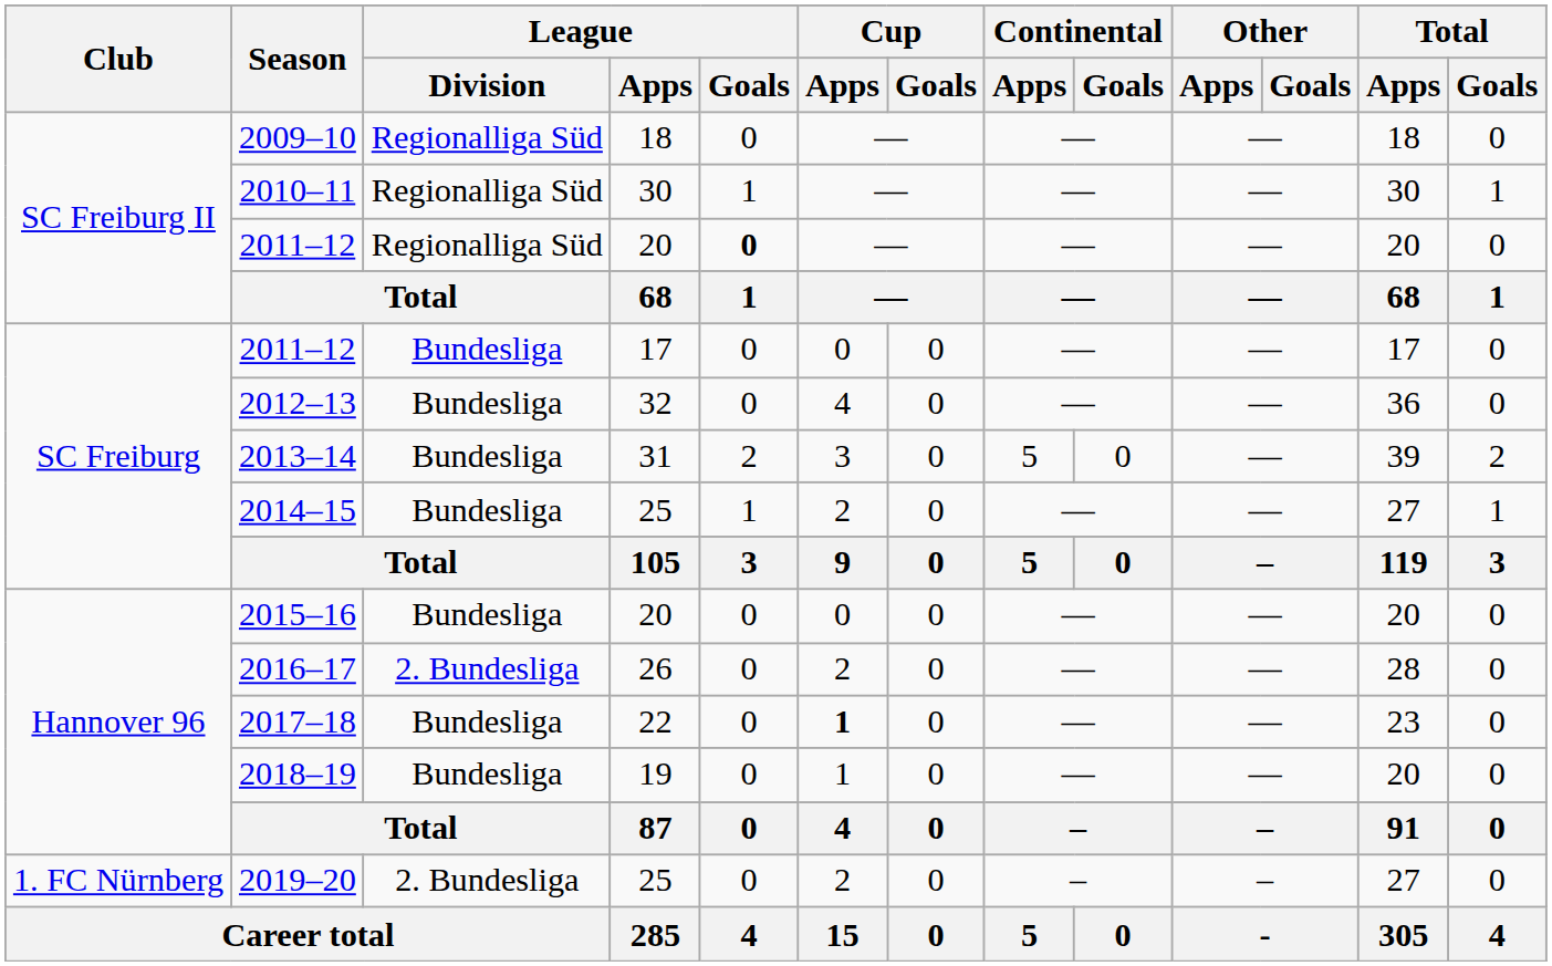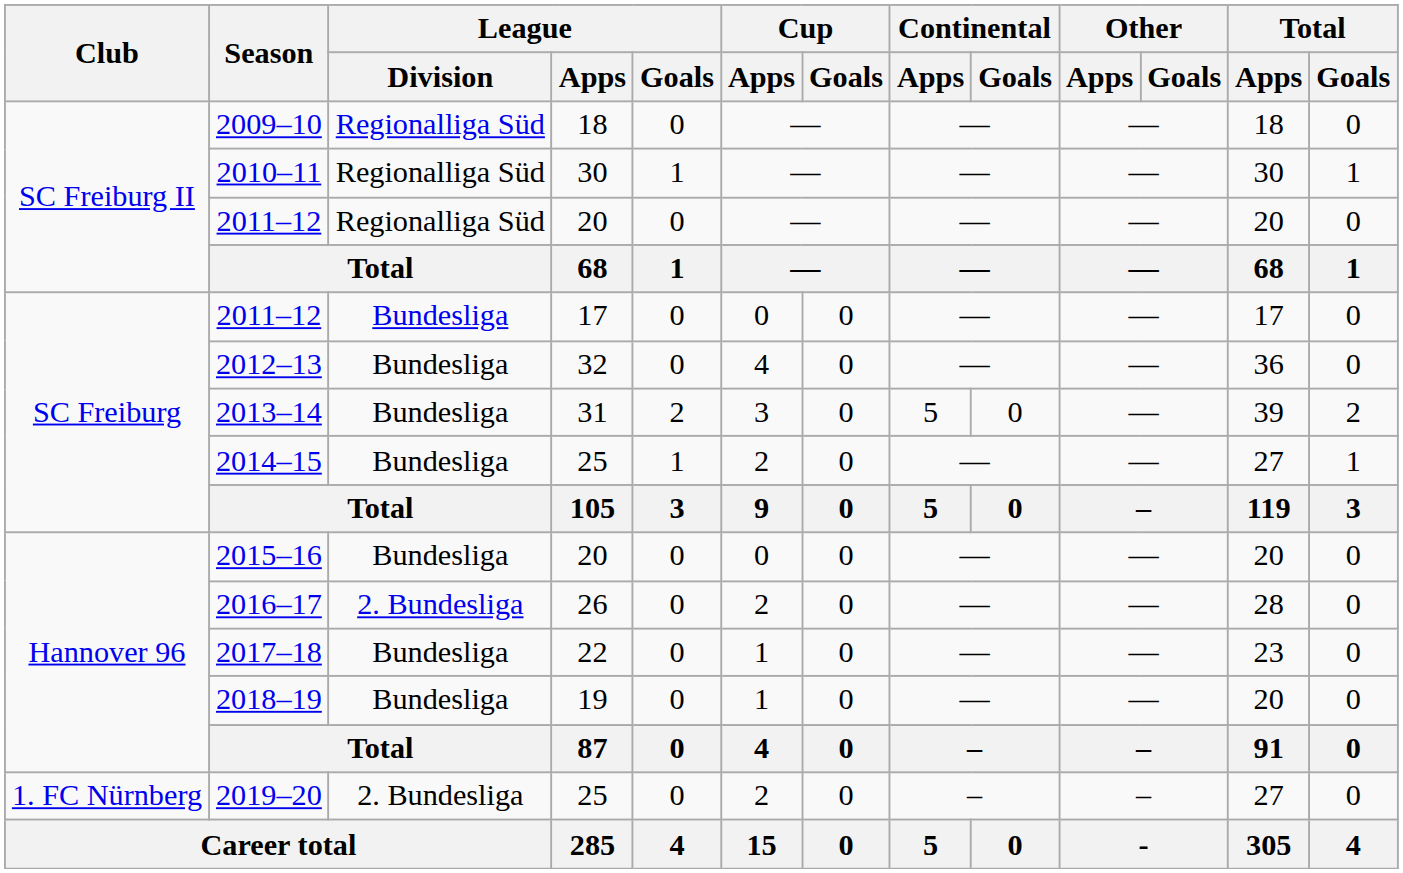2011–12 / 20 | League / Goals: bold -> normal
2017–18 | Cup / Apps: bold -> normal
